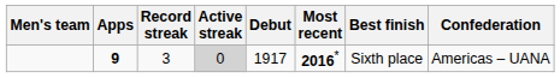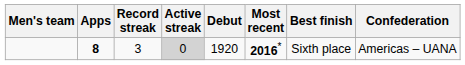row 2 | Apps: 9 -> 8
row 2 | Debut: 1917 -> 1920
